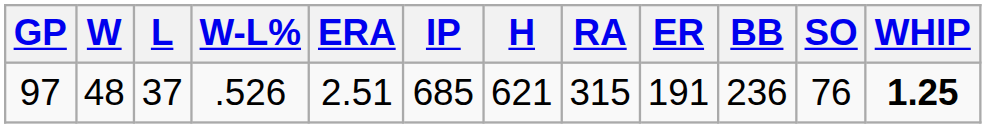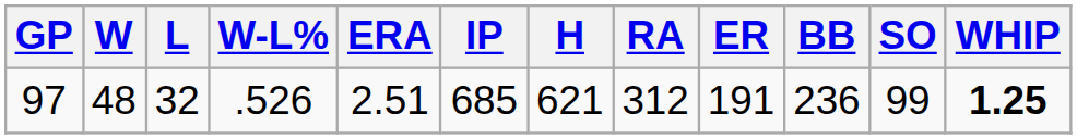row 2 | L: 37 -> 32
row 2 | RA: 315 -> 312
row 2 | SO: 76 -> 99
